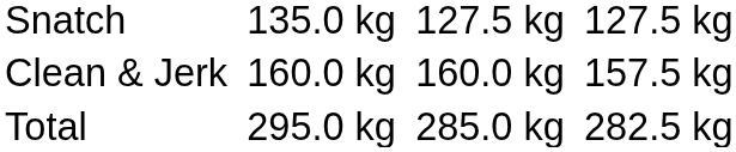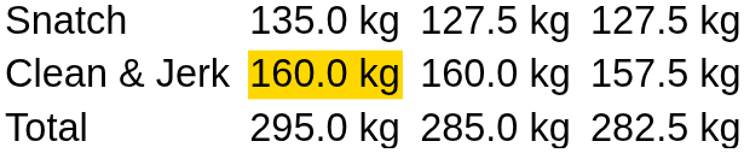Clean & Jerk | column 2: no background -> gold background
